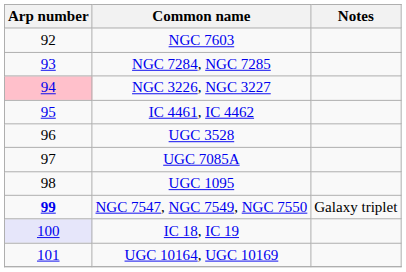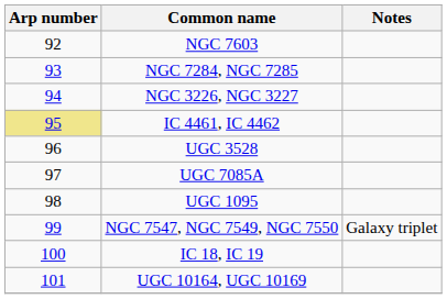NGC 3226, NGC 3227 | Arp number: pink background -> no background
IC 4461, IC 4462 | Arp number: no background -> khaki background
NGC 7547, NGC 7549, NGC 7550 | Arp number: bold -> normal
IC 18, IC 19 | Arp number: lavender background -> no background
